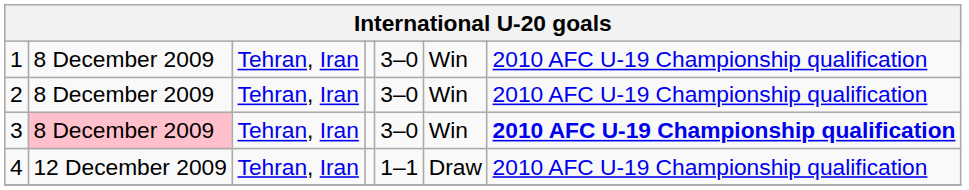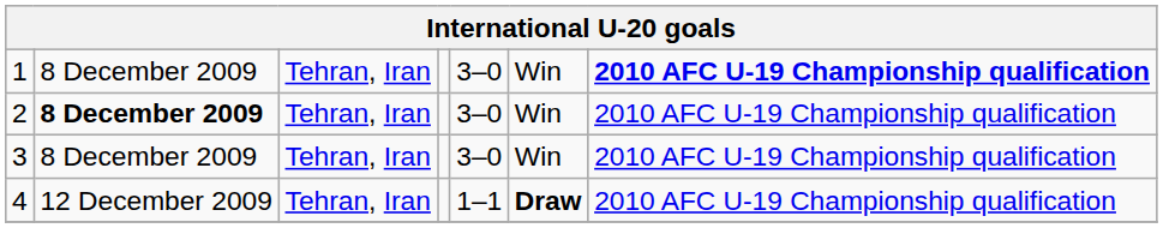1 | column 7: normal -> bold
2 | column 2: normal -> bold
3 | column 2: pink background -> no background
3 | column 7: bold -> normal
4 | column 6: normal -> bold
